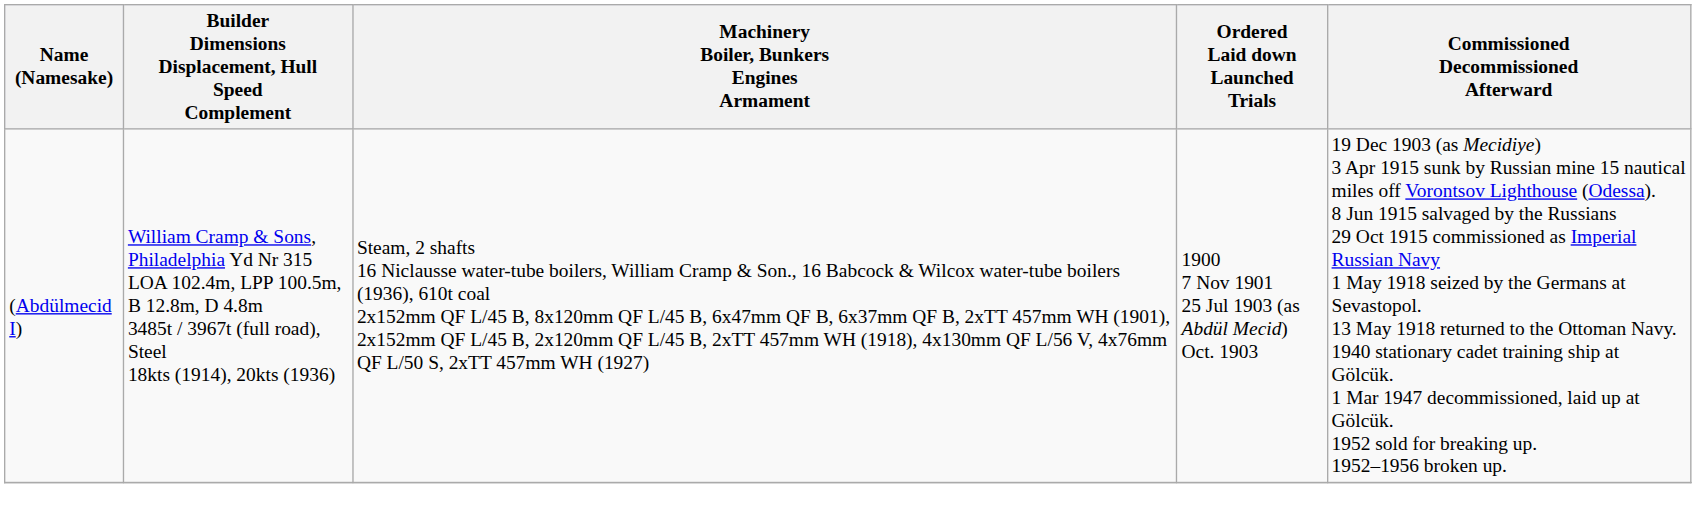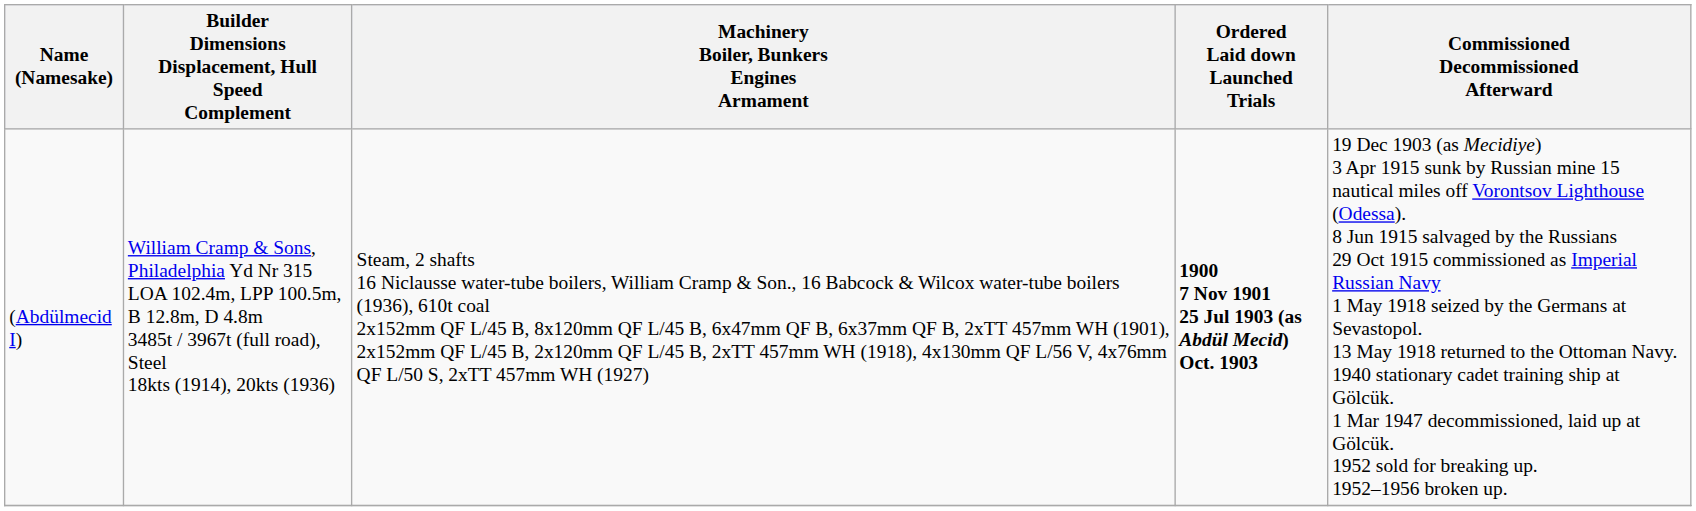(Abdülmecid I) | Ordered Laid down Launched Trials: normal -> bold
